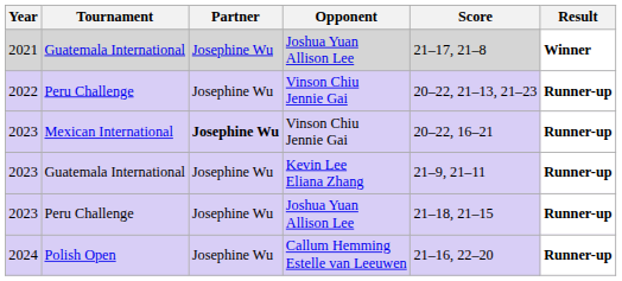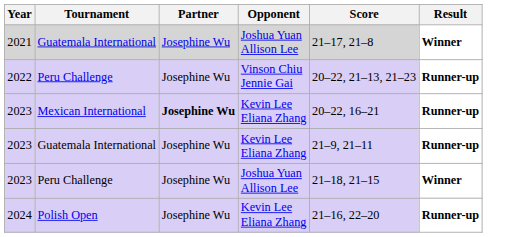2023 / Mexican International | Opponent: Vinson Chiu Jennie Gai -> Kevin Lee Eliana Zhang
2023 / Peru Challenge | Result: Runner-up -> Winner
2024 | Opponent: Callum Hemming Estelle van Leeuwen -> Kevin Lee Eliana Zhang
